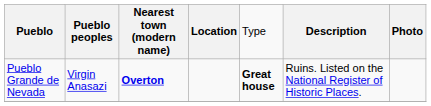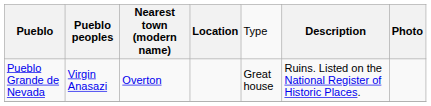Pueblo Grande de Nevada | column 3: bold -> normal
Pueblo Grande de Nevada | column 5: bold -> normal
